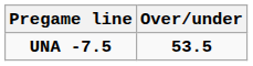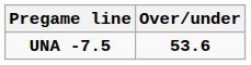UNA -7.5 | Over/under: 53.5 -> 53.6
